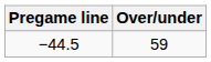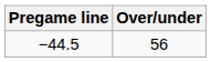−44.5 | Over/under: 59 -> 56
